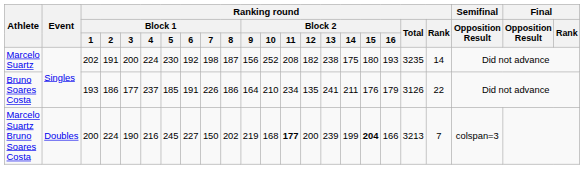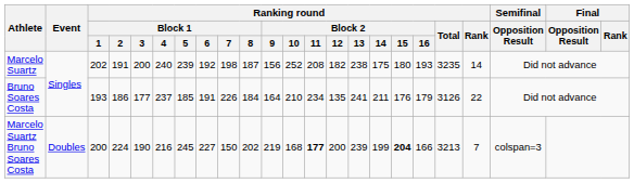Marcelo Suartz | Ranking round / Block 1 / 4: 224 -> 240
Marcelo Suartz | Ranking round / Block 1 / 5: 230 -> 239
Bruno Soares Costa | Ranking round / Block 1 / 8: 186 -> 184
